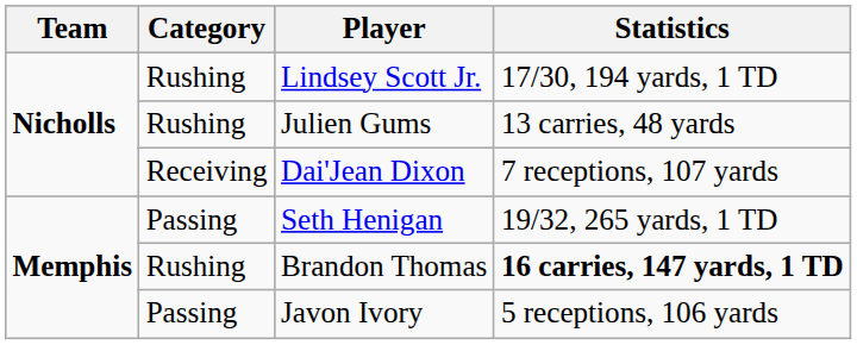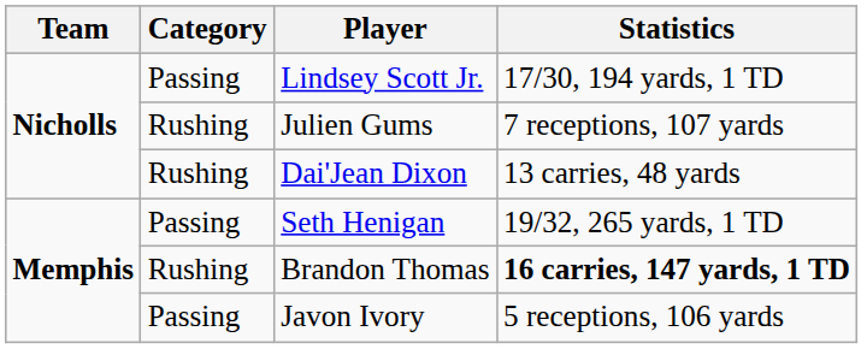Lindsey Scott Jr. | Category: Rushing -> Passing
Julien Gums | Statistics: 13 carries, 48 yards -> 7 receptions, 107 yards
Dai'Jean Dixon | Category: Receiving -> Rushing
Dai'Jean Dixon | Statistics: 7 receptions, 107 yards -> 13 carries, 48 yards
